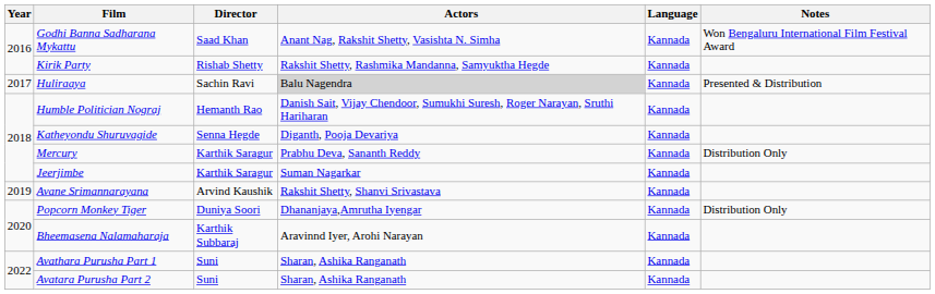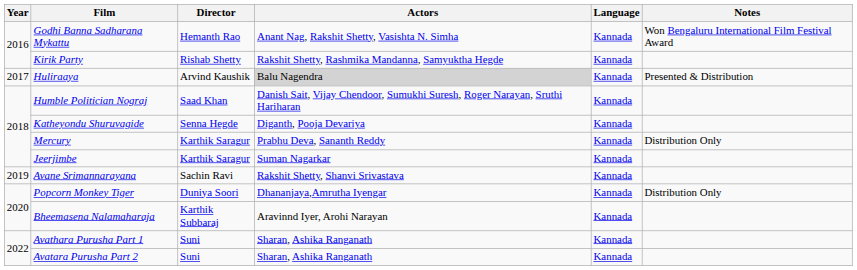Godhi Banna Sadharana Mykattu | Director: Saad Khan -> Hemanth Rao
Huliraaya | Director: Sachin Ravi -> Arvind Kaushik
Humble Politician Nograj | Director: Hemanth Rao -> Saad Khan
Avane Srimannarayana | Director: Arvind Kaushik -> Sachin Ravi
